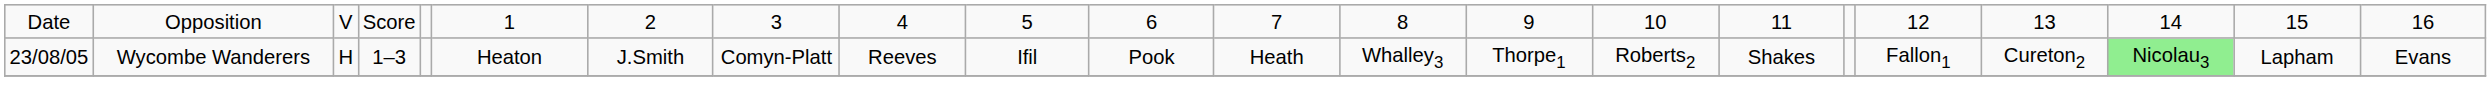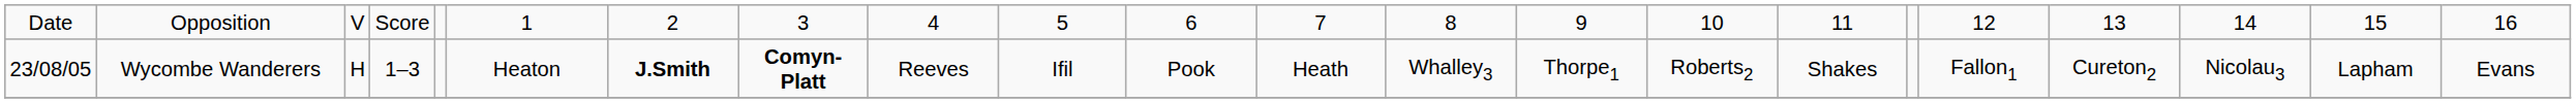Wycombe Wanderers | column 7: normal -> bold
Wycombe Wanderers | column 8: normal -> bold
Wycombe Wanderers | column 20: lightgreen background -> no background
